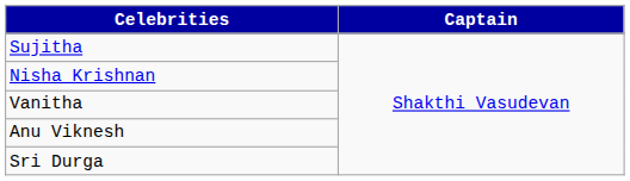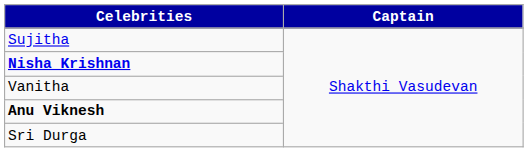Nisha Krishnan | Celebrities: normal -> bold
Anu Viknesh | Celebrities: normal -> bold
